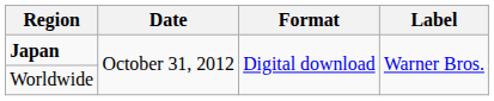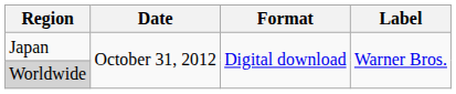Japan | Region: bold -> normal
Worldwide | Region: no background -> lightgrey background
